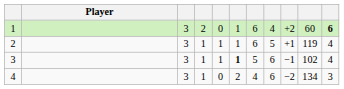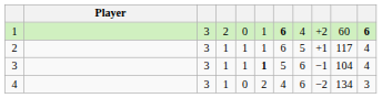row 2 | column 7: normal -> bold
row 3 | column 10: 119 -> 117
row 4 | column 10: 102 -> 104
